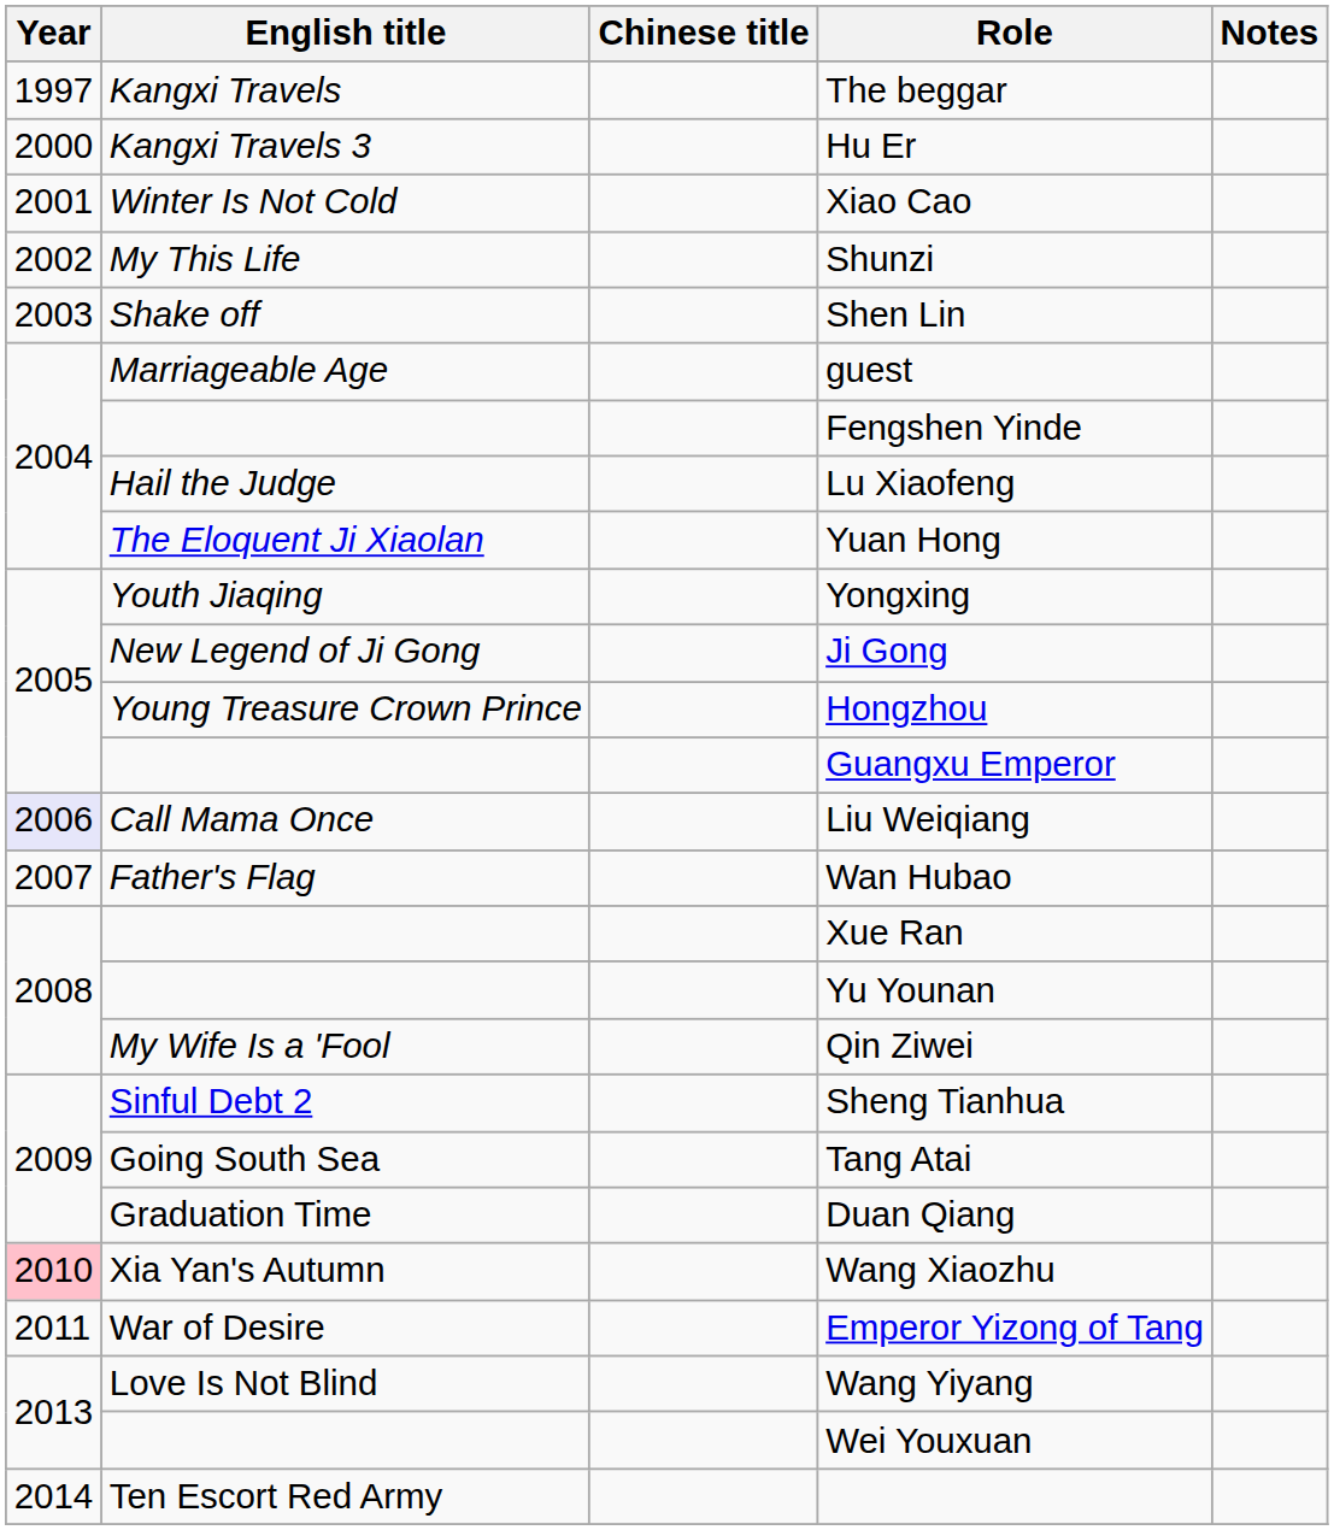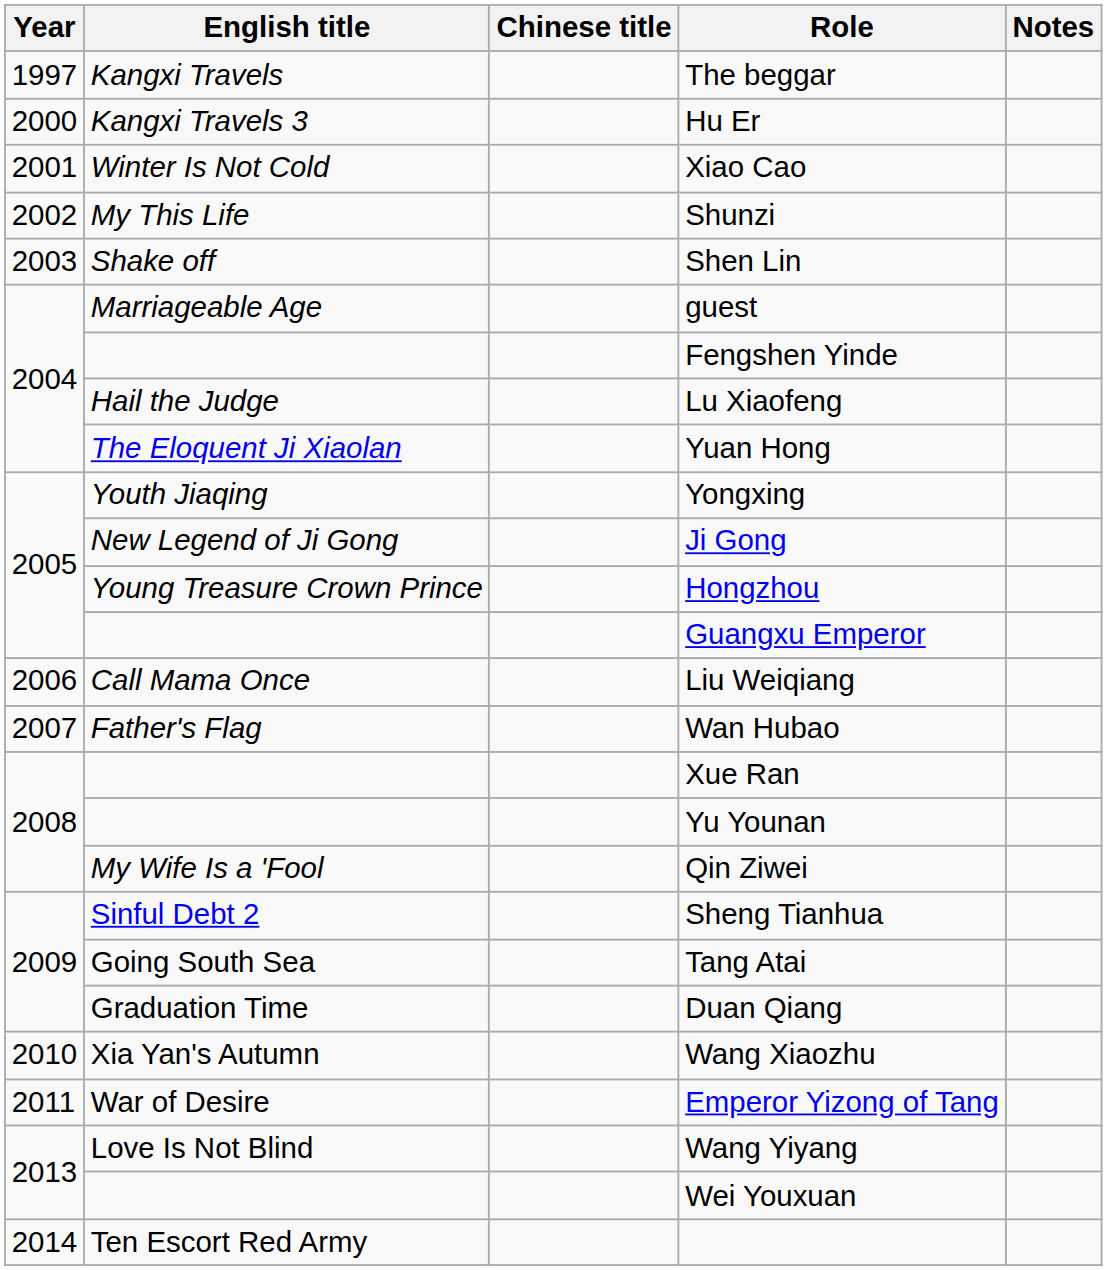Liu Weiqiang | Year: lavender background -> no background
Wang Xiaozhu | Year: pink background -> no background
